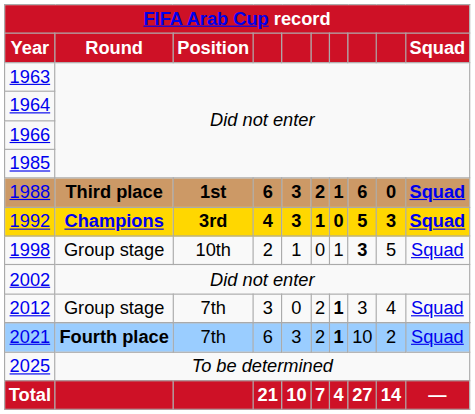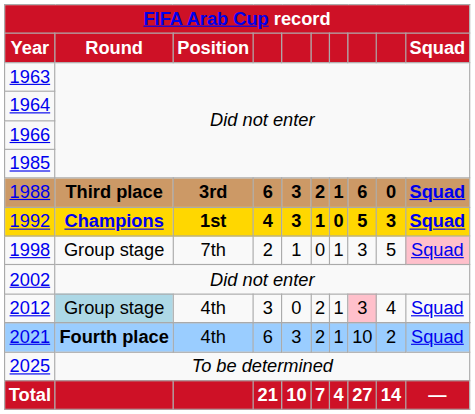1988 | Position: 1st -> 3rd
1992 | Position: 3rd -> 1st
1998 | Position: 10th -> 7th
1998 | column 8: bold -> normal
1998 | Squad: no background -> pink background
2012 | Round: no background -> lightblue background
2012 | Position: 7th -> 4th
2012 | column 7: bold -> normal
2012 | column 8: no background -> pink background
2021 | Position: 7th -> 4th
2021 | column 7: bold -> normal
